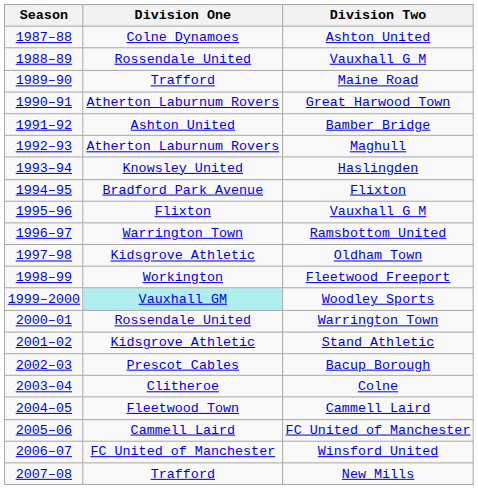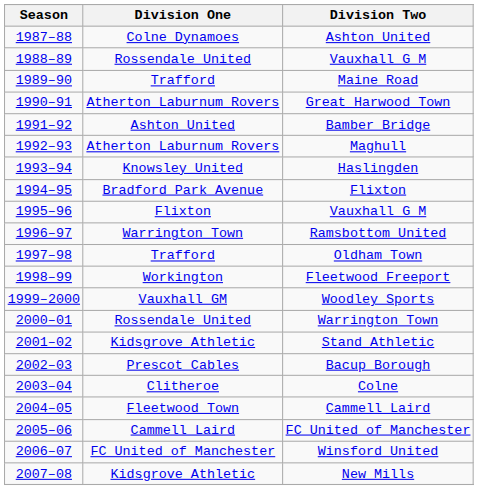Oldham Town | Division One: Kidsgrove Athletic -> Trafford
Woodley Sports | Division One: paleturquoise background -> no background
New Mills | Division One: Trafford -> Kidsgrove Athletic
